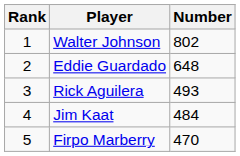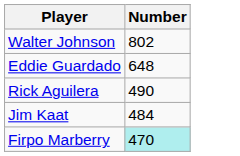- column: Rank | 1 | 2 | 3 | 4 | 5
Rick Aguilera | Number: 493 -> 490
Firpo Marberry | Number: no background -> paleturquoise background
